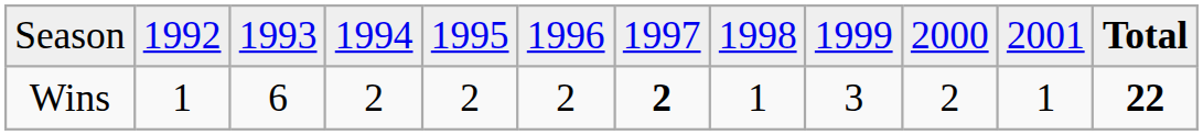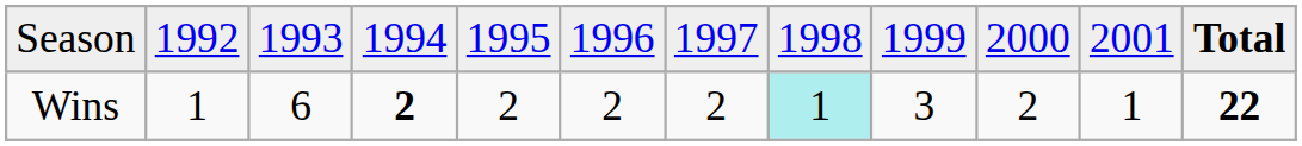Wins | column 4: normal -> bold
Wins | column 7: bold -> normal
Wins | column 8: no background -> paleturquoise background
